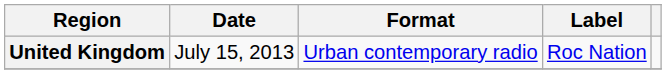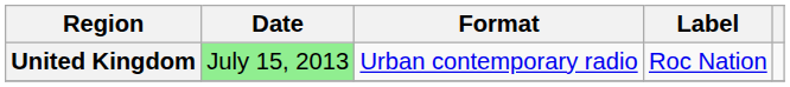United Kingdom | Date: no background -> lightgreen background
